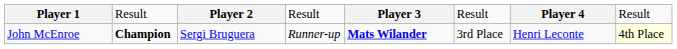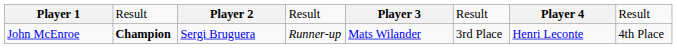John McEnroe | column 5: bold -> normal
John McEnroe | column 8: lightyellow background -> no background
